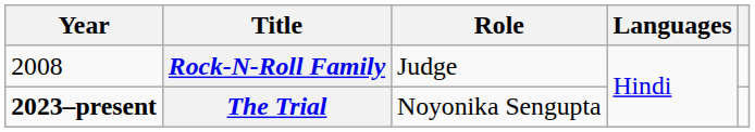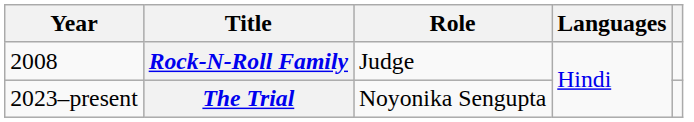The Trial | Year: bold -> normal
